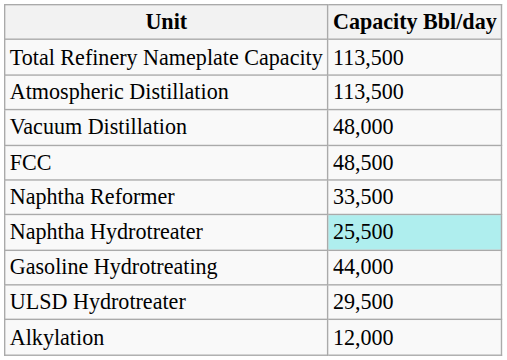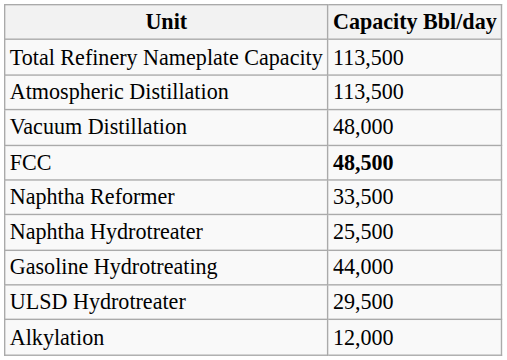FCC | Capacity Bbl/day: normal -> bold
Naphtha Hydrotreater | Capacity Bbl/day: paleturquoise background -> no background
